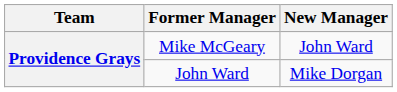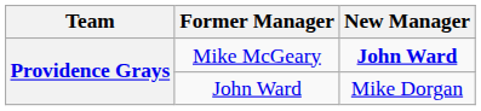Mike McGeary | New Manager: normal -> bold
